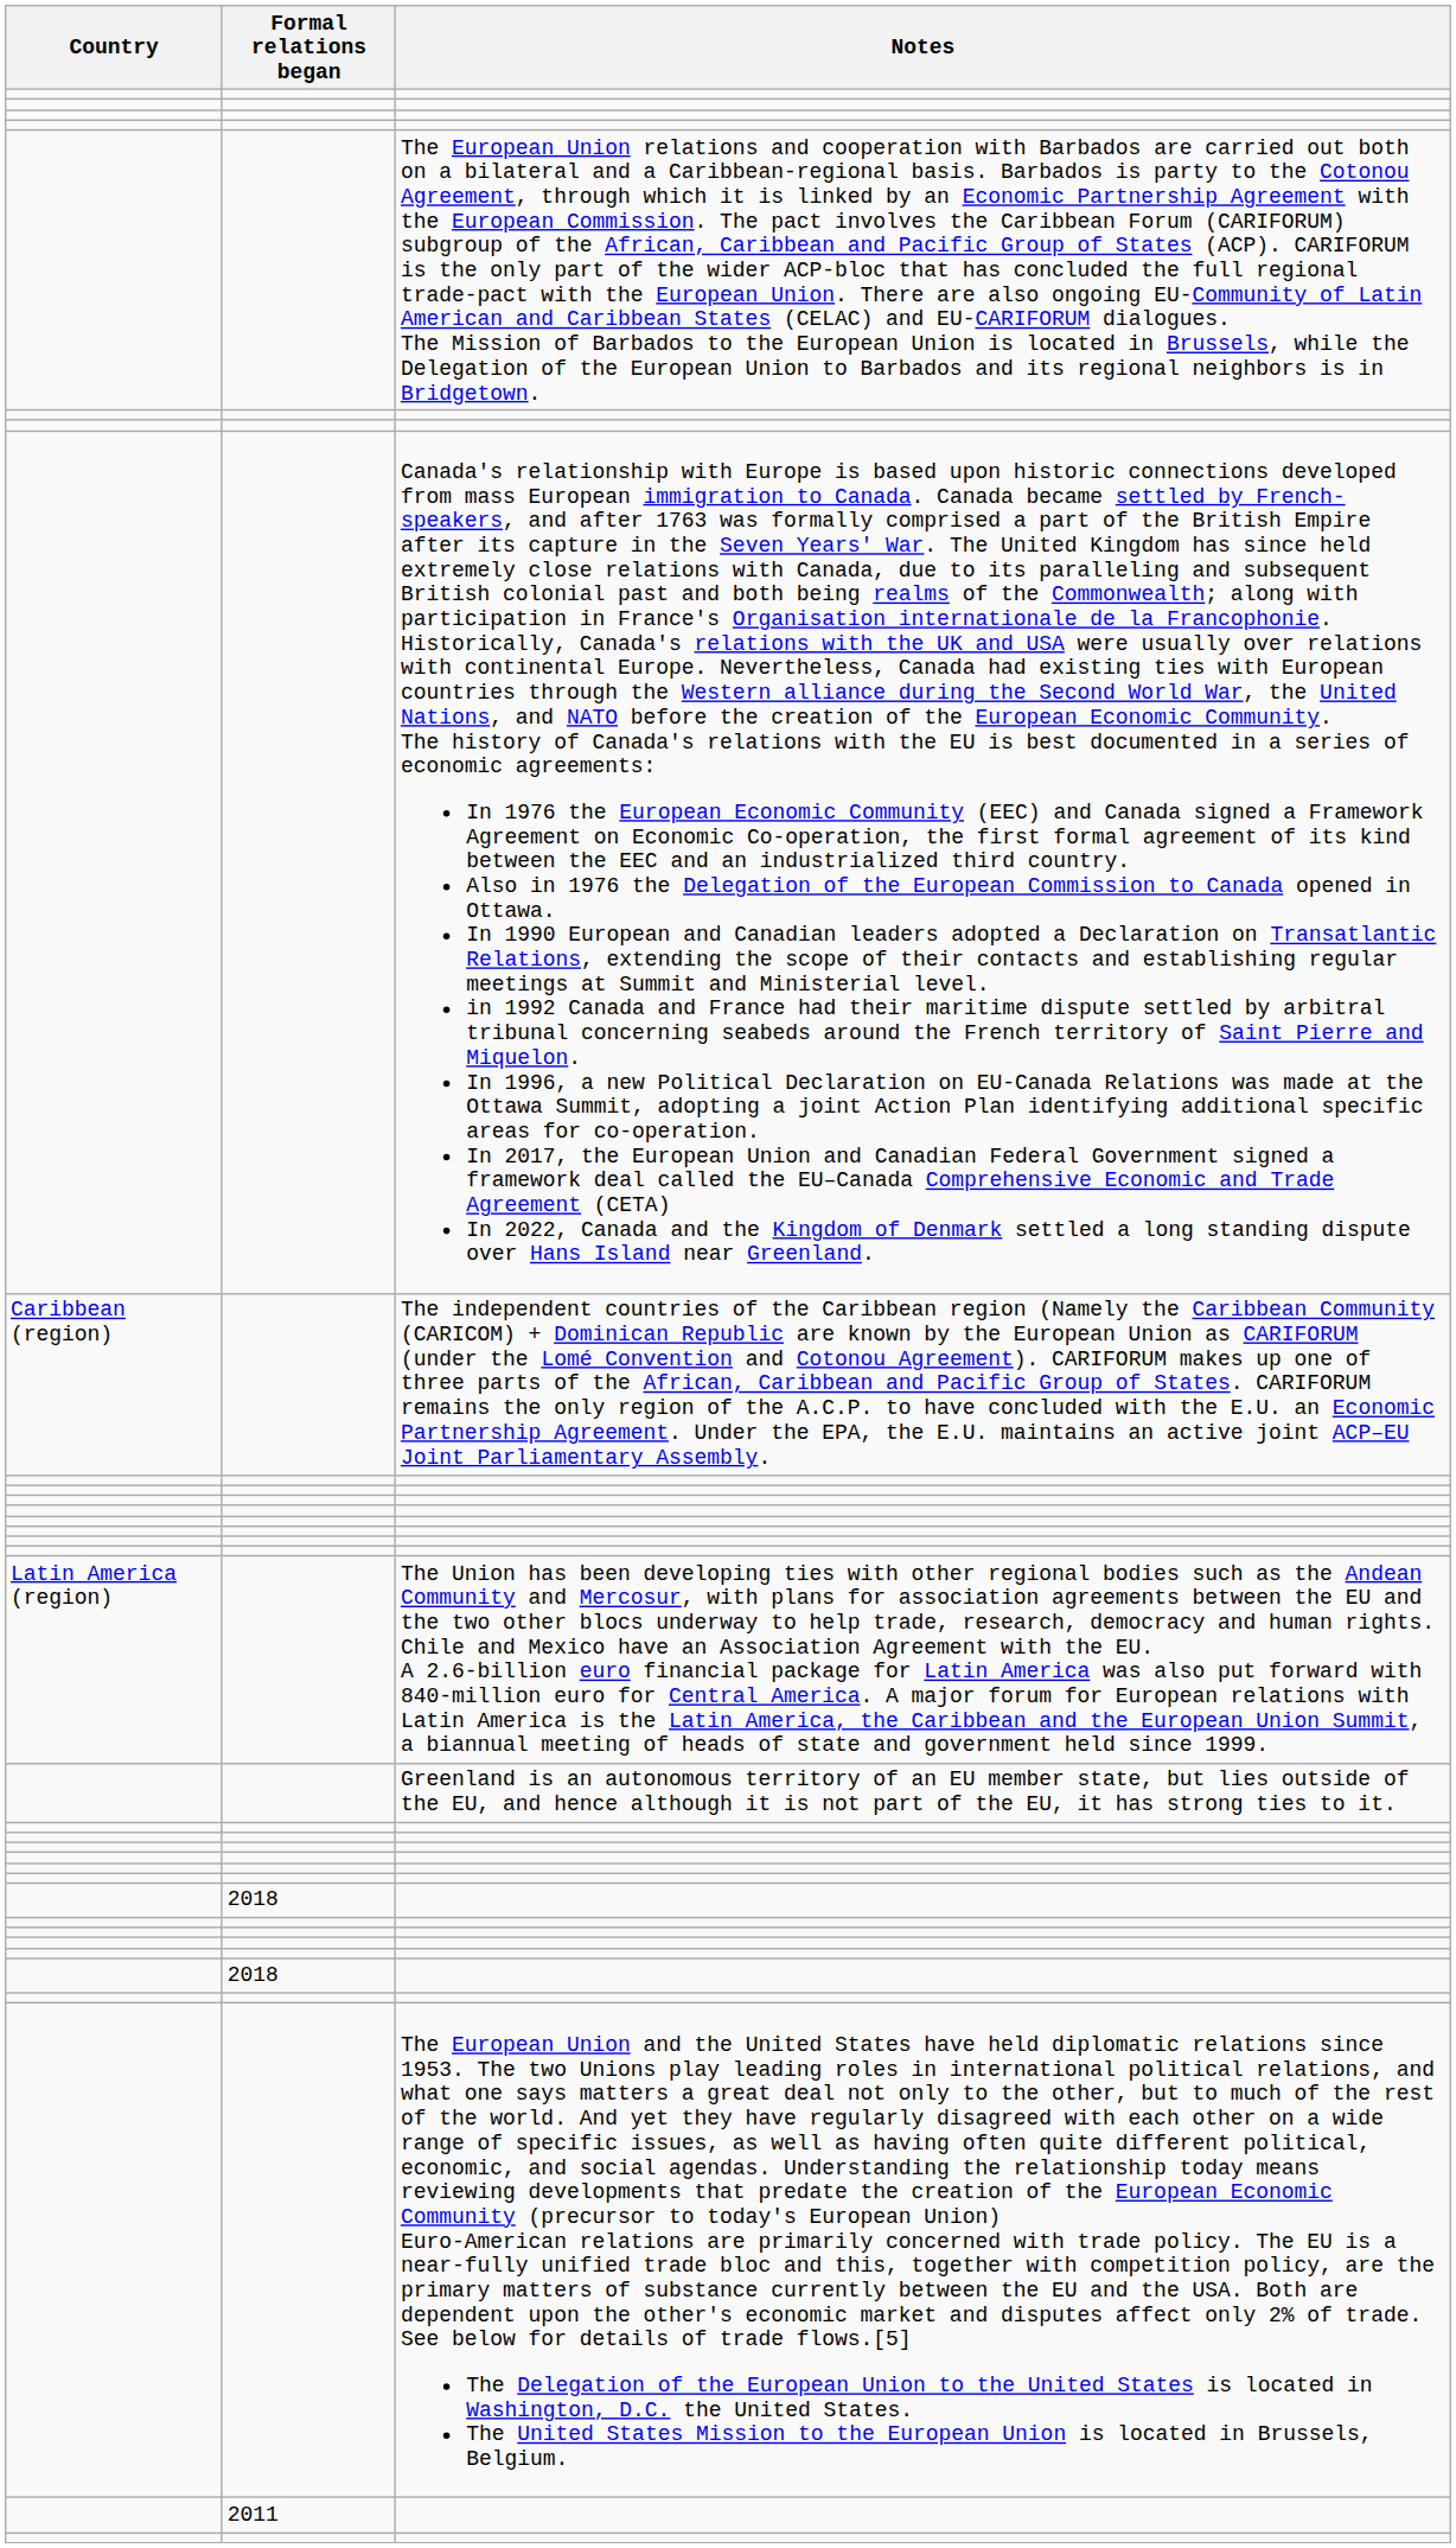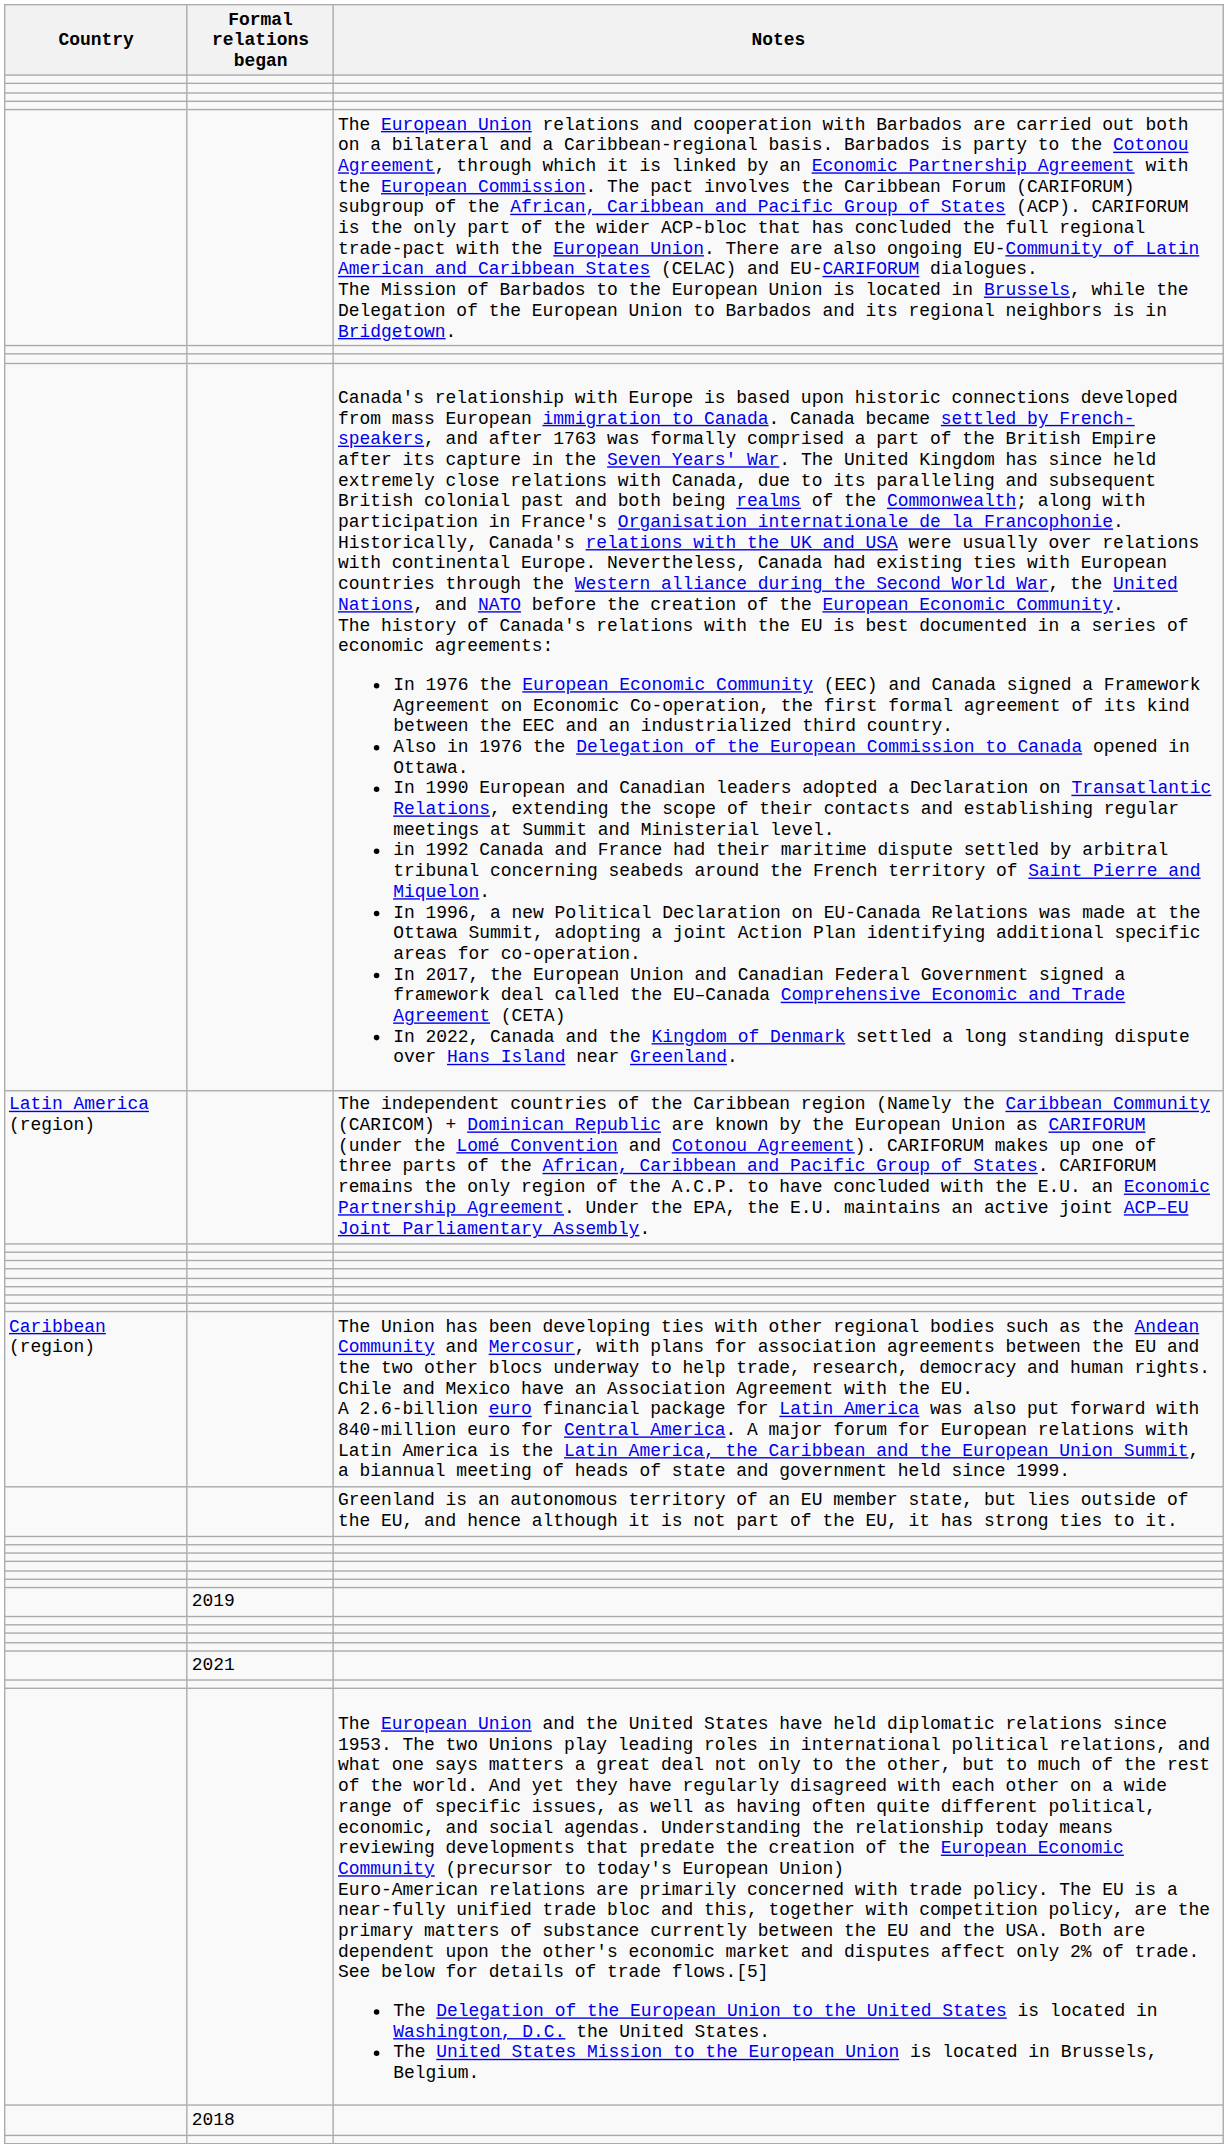row 10 | Country: Caribbean (region) -> Latin America (region)
row 19 | Country: Latin America (region) -> Caribbean (region)
row 27 | Formal relations began: 2018 -> 2019
row 32 | Formal relations began: 2018 -> 2021
row 35 | Formal relations began: 2011 -> 2018
